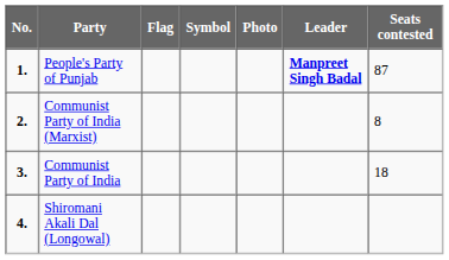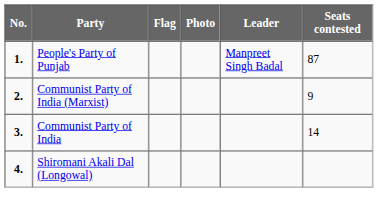- column: Symbol
People's Party of Punjab | Leader: bold -> normal
Communist Party of India (Marxist) | Seats contested: 8 -> 9
Communist Party of India | Seats contested: 18 -> 14
